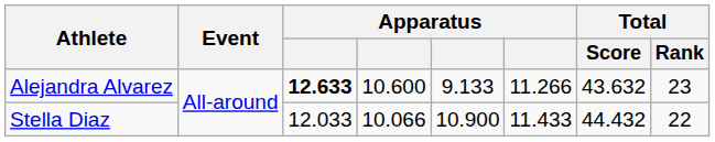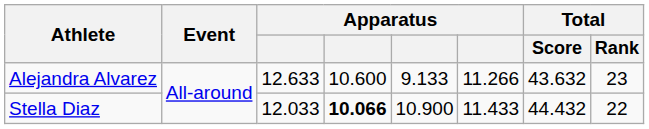row 3 | column 3: bold -> normal
row 4 | column 4: normal -> bold
